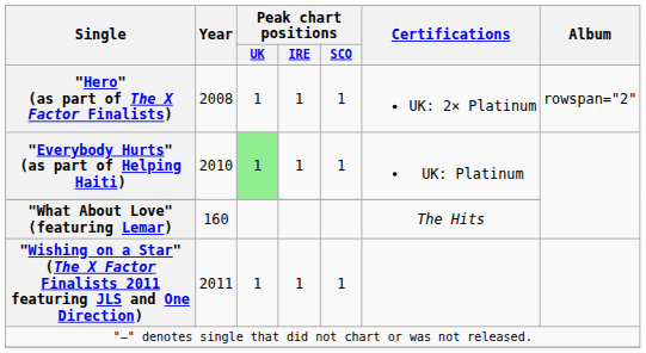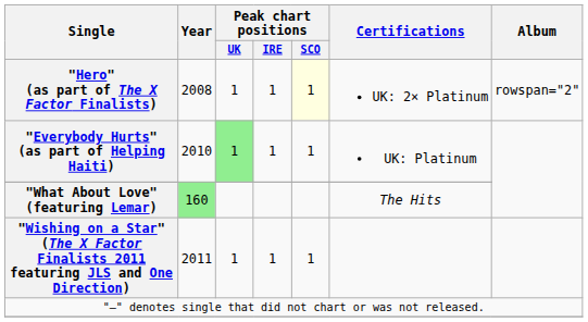"Hero" (as part of The X Factor Finalists) | Peak chart positions / SCO: no background -> lightyellow background
"What About Love" (featuring Lemar) | Year: no background -> lightgreen background
